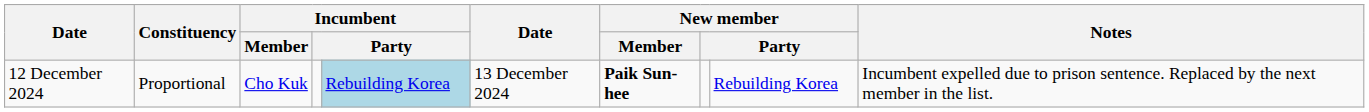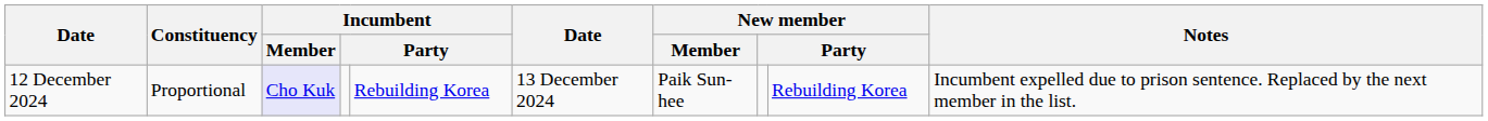12 December 2024 | Incumbent / Member: no background -> lavender background
12 December 2024 | column 5: lightblue background -> no background
12 December 2024 | New member / Member: bold -> normal
